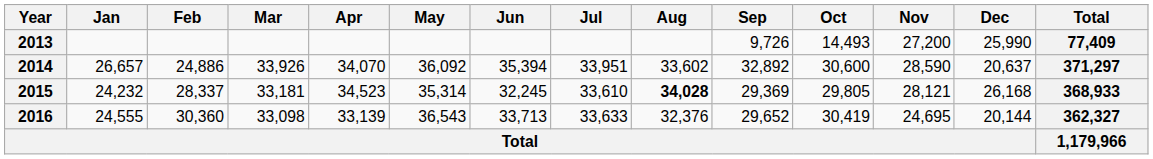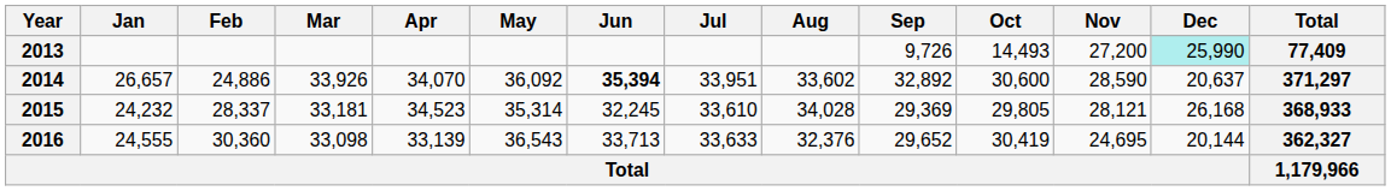2013 | Dec: no background -> paleturquoise background
2014 | Jun: normal -> bold
2015 | Aug: bold -> normal
